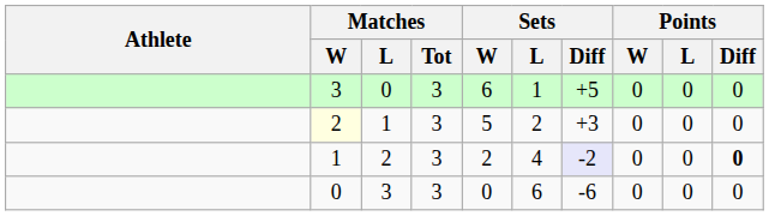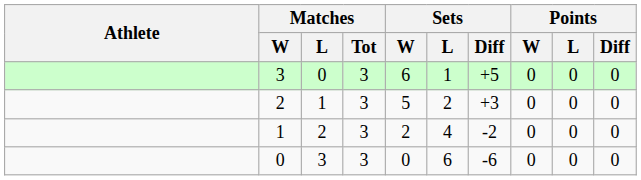row 4 | Matches / W: lightyellow background -> no background
row 5 | Sets / Diff: lavender background -> no background
row 5 | Points / Diff: bold -> normal
